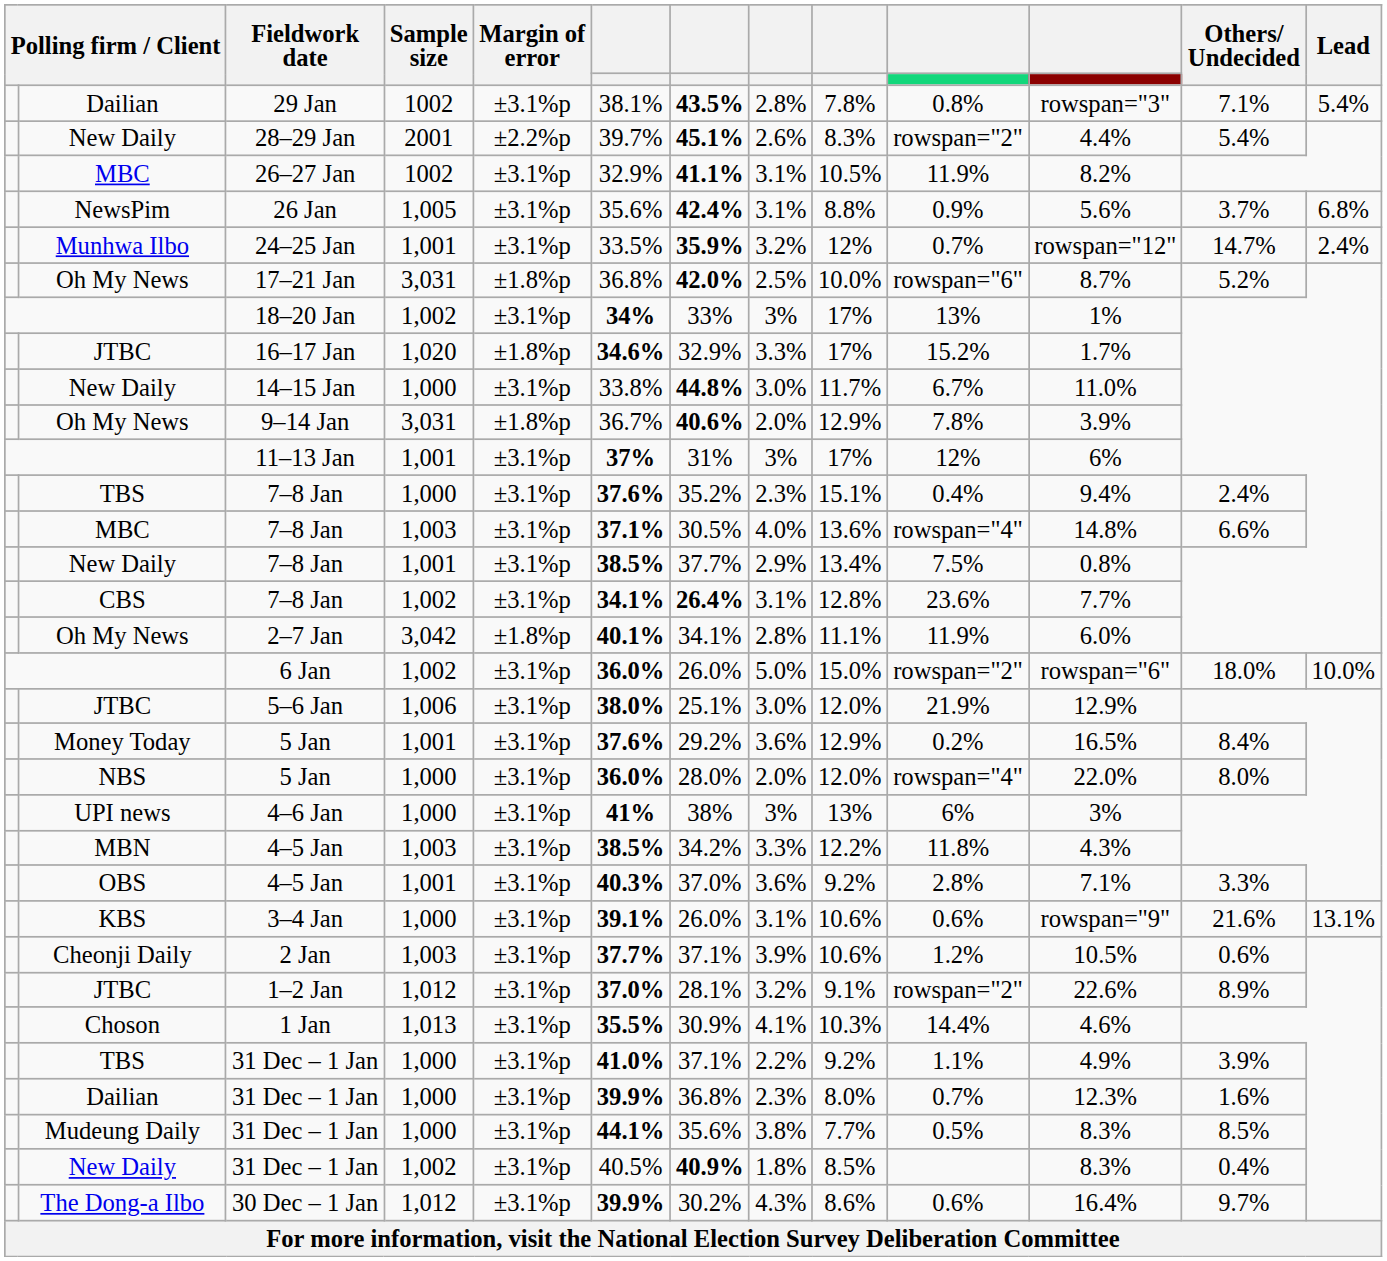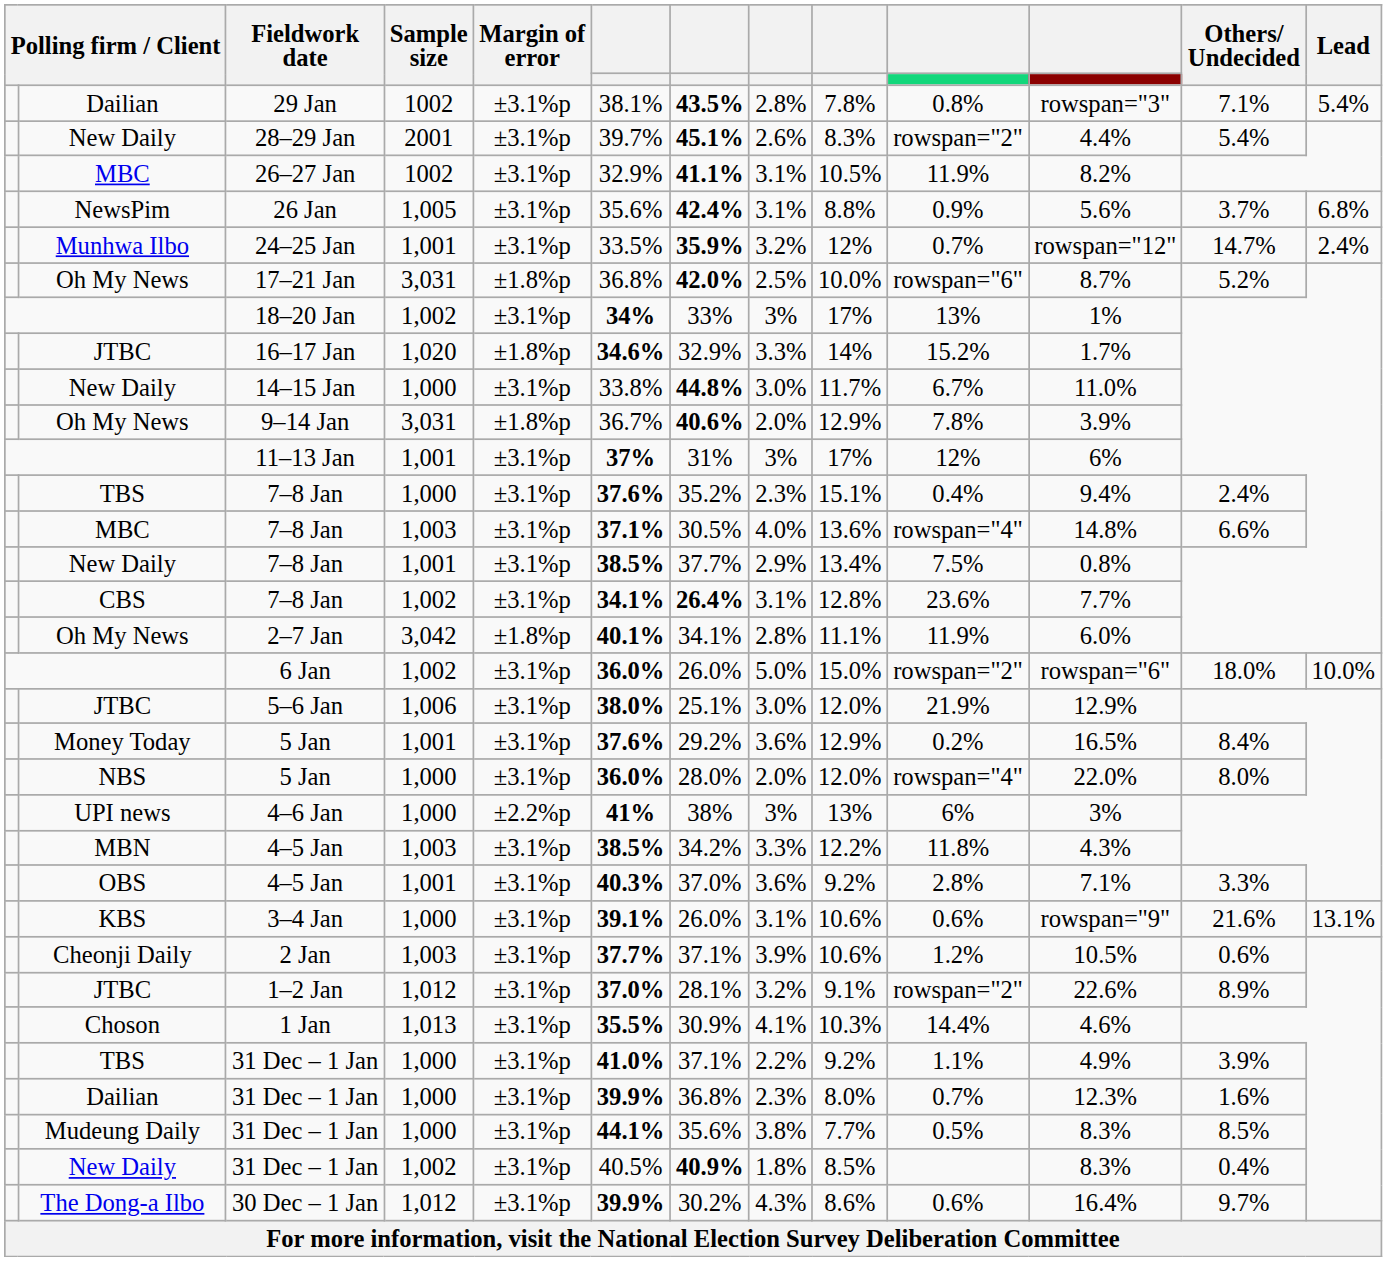28–29 Jan | Margin of error: ±2.2%p -> ±3.1%p
16–17 Jan | column 9: 17% -> 14%
4–6 Jan | Margin of error: ±3.1%p -> ±2.2%p
